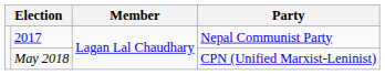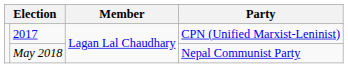2017 | Party: Nepal Communist Party -> CPN (Unified Marxist-Leninist)
May 2018 | Party: CPN (Unified Marxist-Leninist) -> Nepal Communist Party
